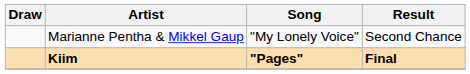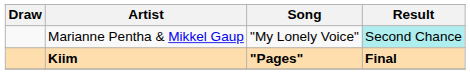Marianne Pentha & Mikkel Gaup | Result: no background -> paleturquoise background
